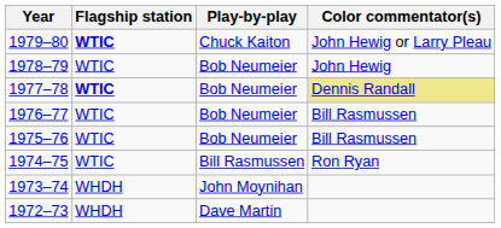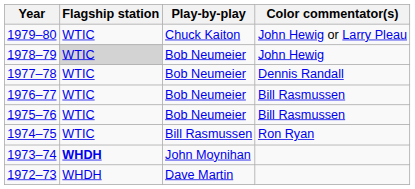1979–80 | Flagship station: bold -> normal
1978–79 | Flagship station: no background -> lightgrey background
1977–78 | Flagship station: bold -> normal
1977–78 | Color commentator(s): khaki background -> no background
1973–74 | Flagship station: normal -> bold
